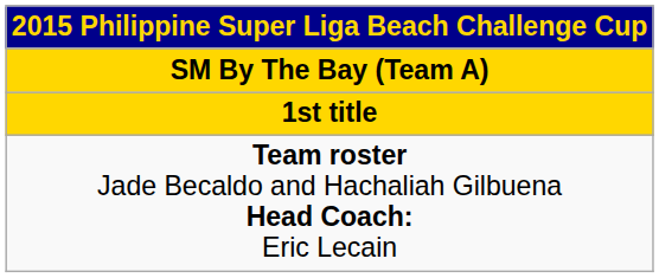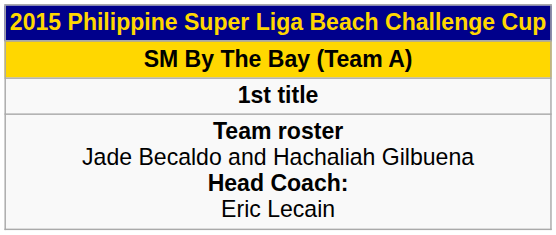row 3 | column 1: gold background -> no background
